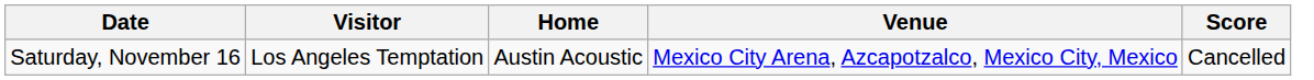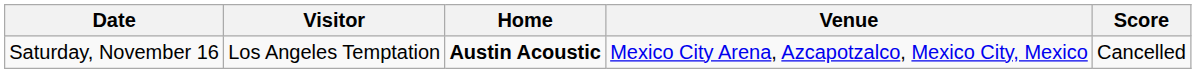Saturday, November 16 | Home: normal -> bold
